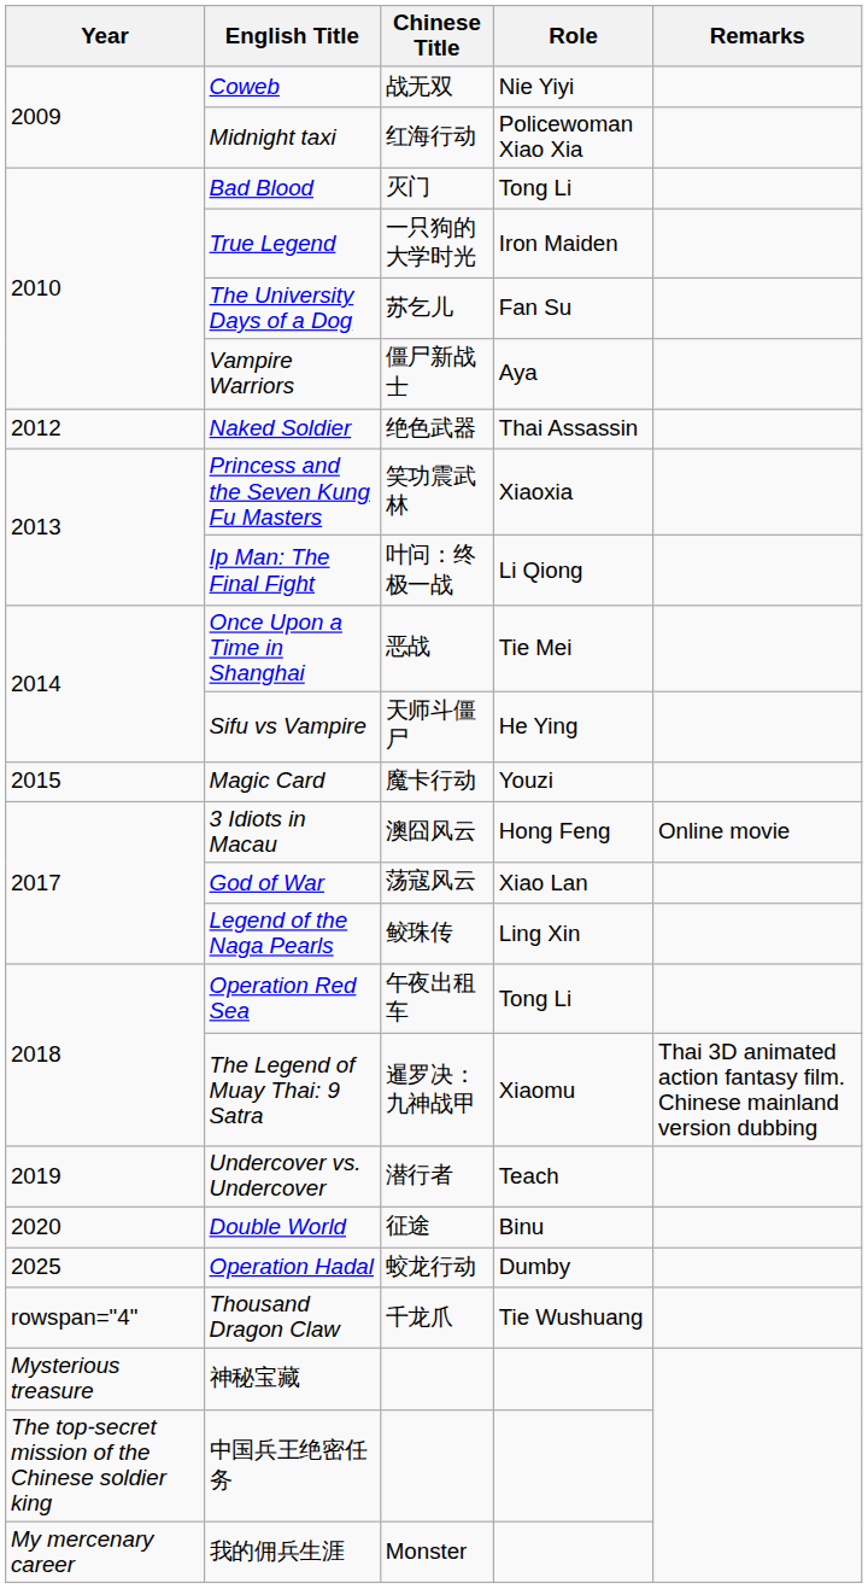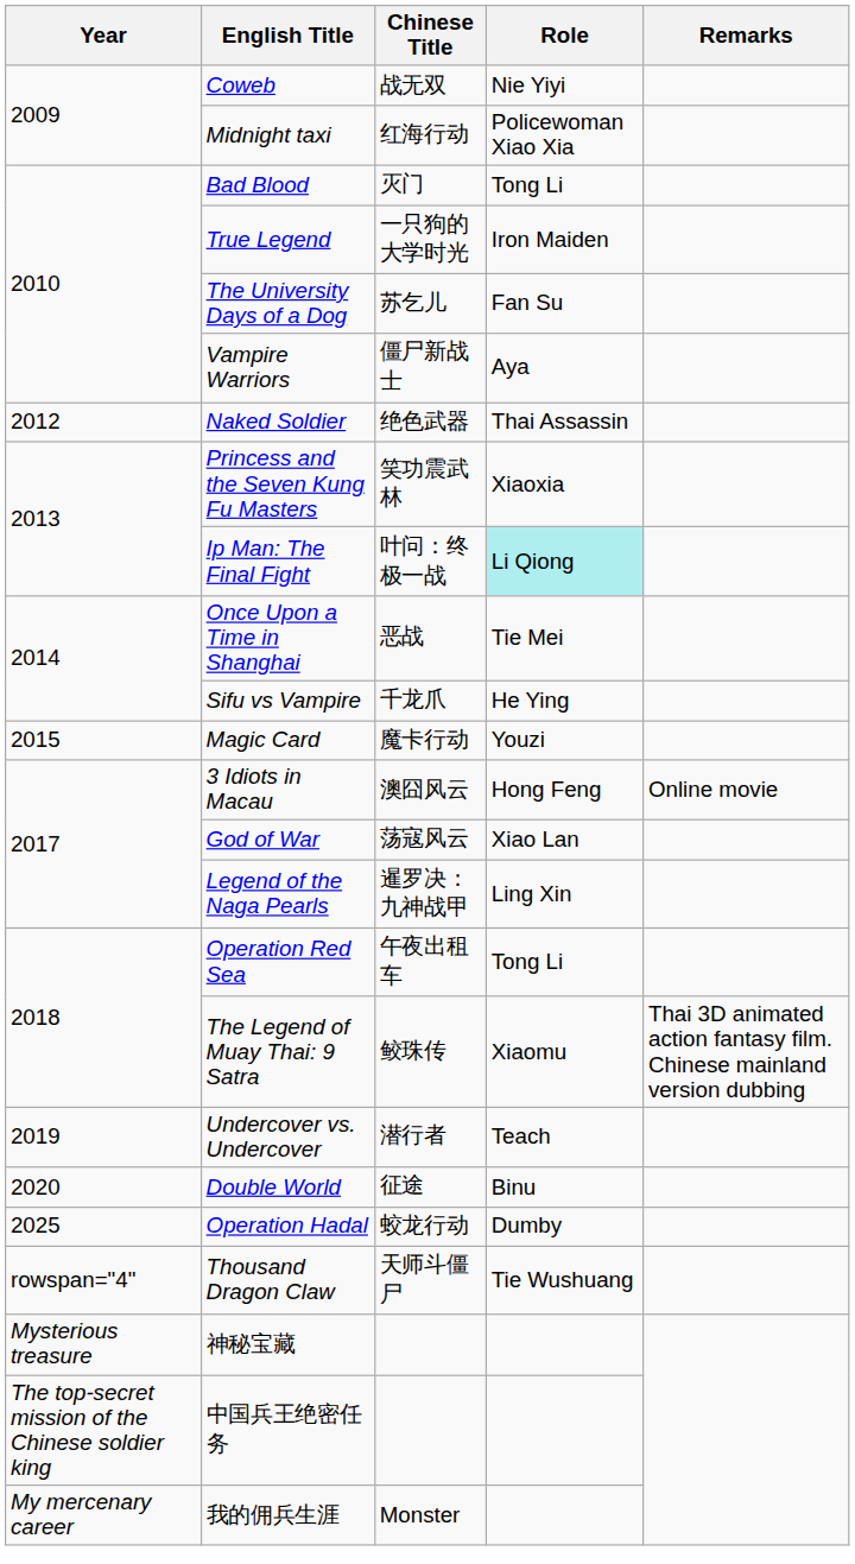Ip Man: The Final Fight | Role: no background -> paleturquoise background
Sifu vs Vampire | Chinese Title: 天师斗僵尸 -> 千龙爪
Legend of the Naga Pearls | Chinese Title: 鲛珠传 -> 暹罗决：九神战甲
The Legend of Muay Thai: 9 Satra | Chinese Title: 暹罗决：九神战甲 -> 鲛珠传
Thousand Dragon Claw | Chinese Title: 千龙爪 -> 天师斗僵尸
